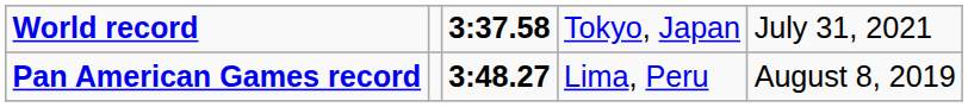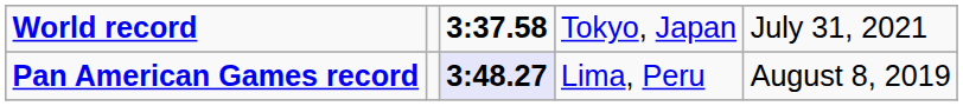Pan American Games record | column 3: no background -> lavender background
